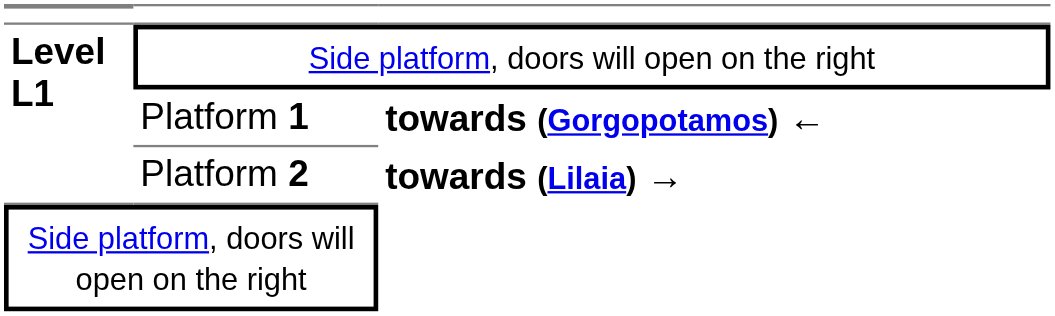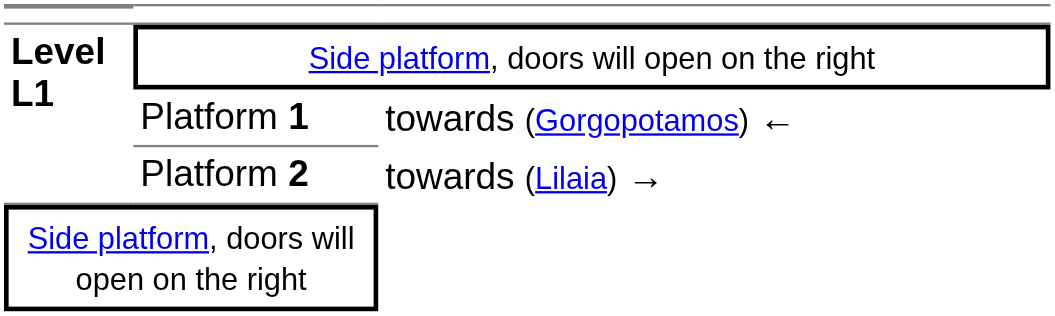towards (Gorgopotamos) ← | column 3: bold -> normal
towards (Lilaia) → | column 3: bold -> normal
